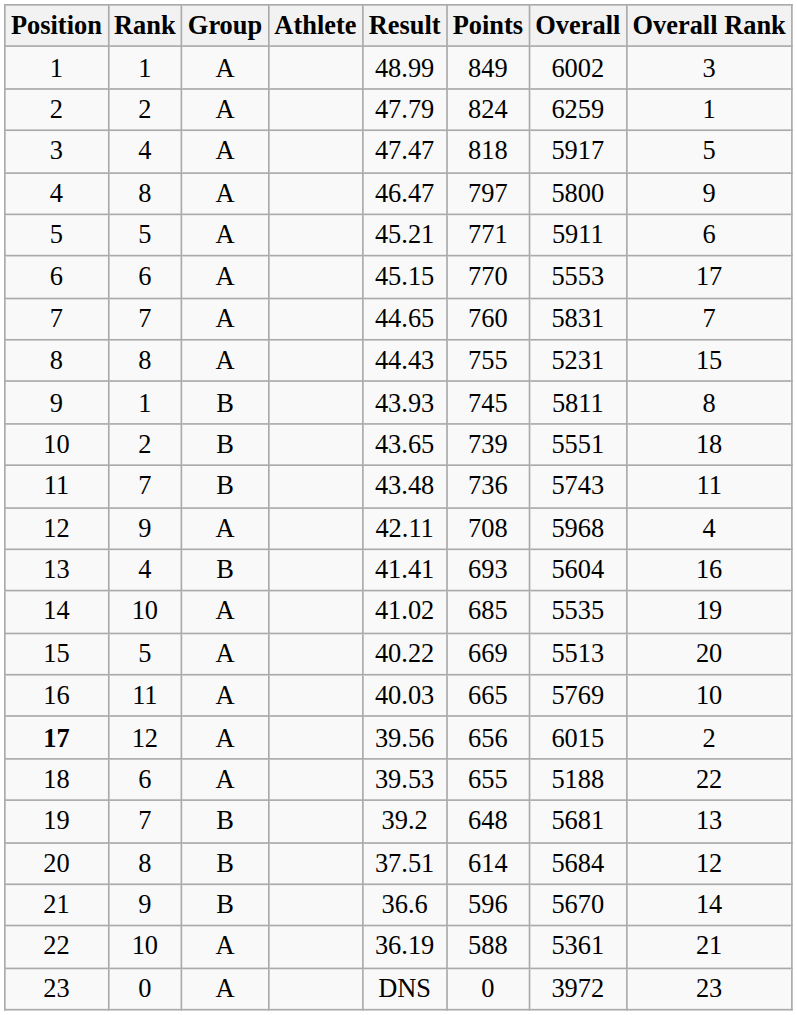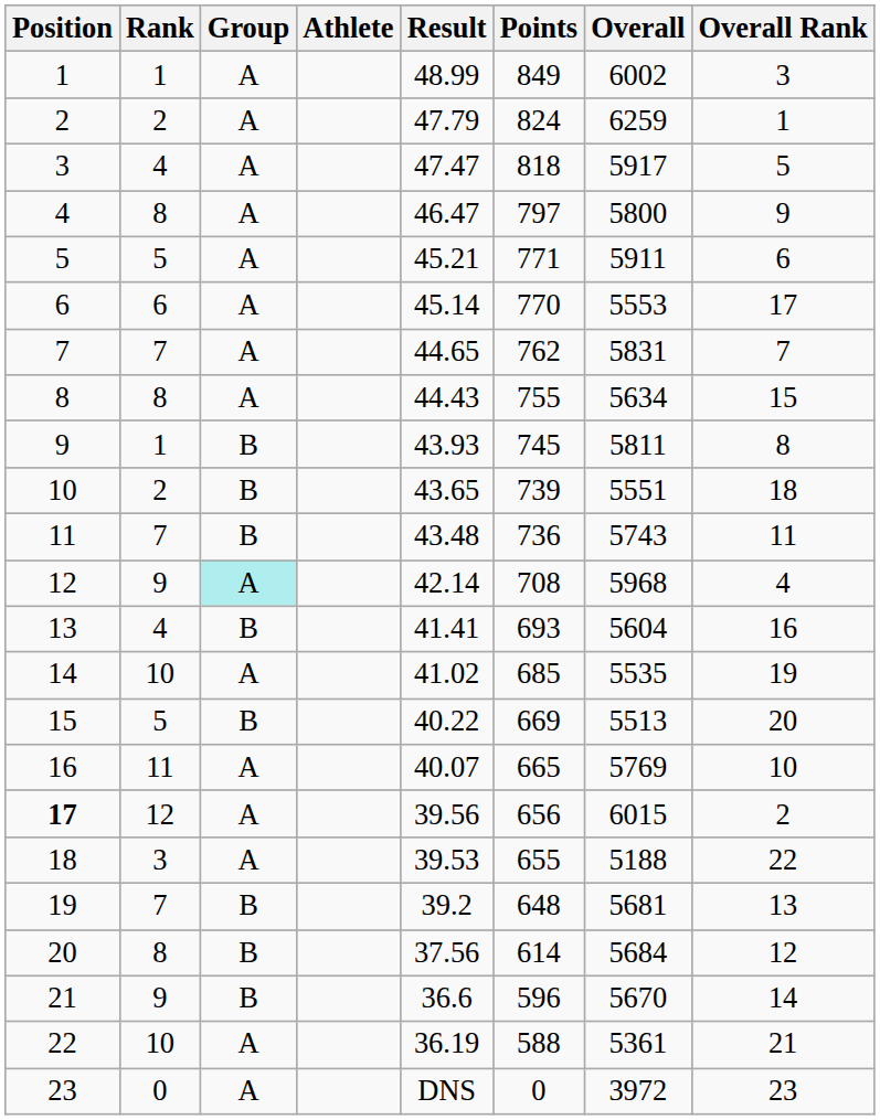row 7 | Result: 45.15 -> 45.14
row 8 | Points: 760 -> 762
row 9 | Overall: 5231 -> 5634
row 13 | Group: no background -> paleturquoise background
row 13 | Result: 42.11 -> 42.14
row 16 | Group: A -> B
row 17 | Result: 40.03 -> 40.07
row 19 | Rank: 6 -> 3
row 21 | Result: 37.51 -> 37.56
